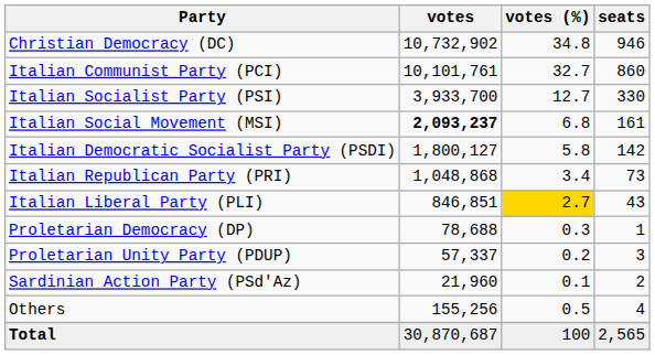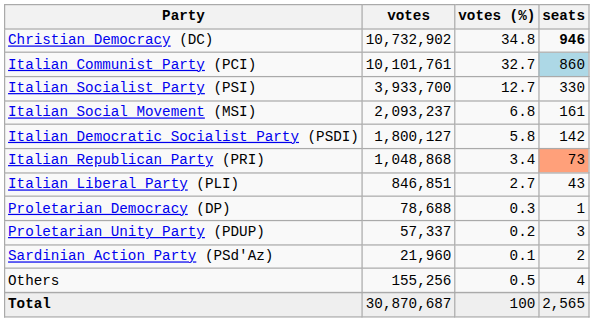Christian Democracy (DC) | seats: normal -> bold
Italian Communist Party (PCI) | seats: no background -> lightblue background
Italian Social Movement (MSI) | votes: bold -> normal
Italian Republican Party (PRI) | seats: no background -> lightsalmon background
Italian Liberal Party (PLI) | votes (%): gold background -> no background
